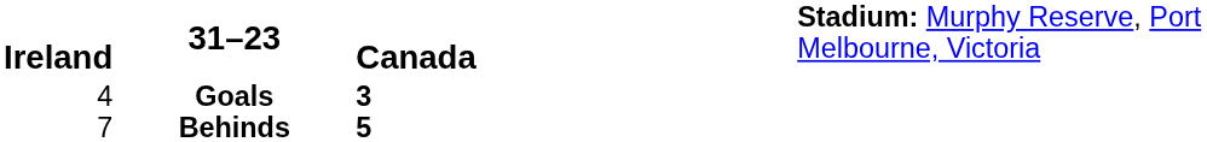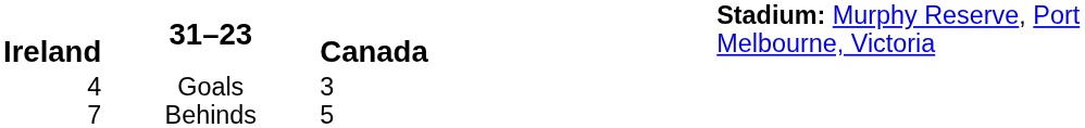4 7 | column 2: bold -> normal
4 7 | column 3: bold -> normal
